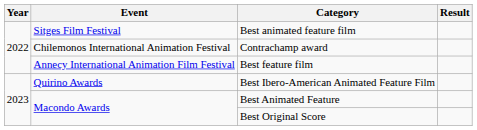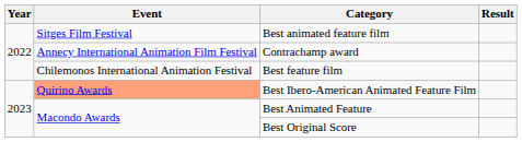Contrachamp award | Event: Chilemonos International Animation Festival -> Annecy International Animation Film Festival
Best feature film | Event: Annecy International Animation Film Festival -> Chilemonos International Animation Festival
Best Ibero-American Animated Feature Film | Event: no background -> lightsalmon background
